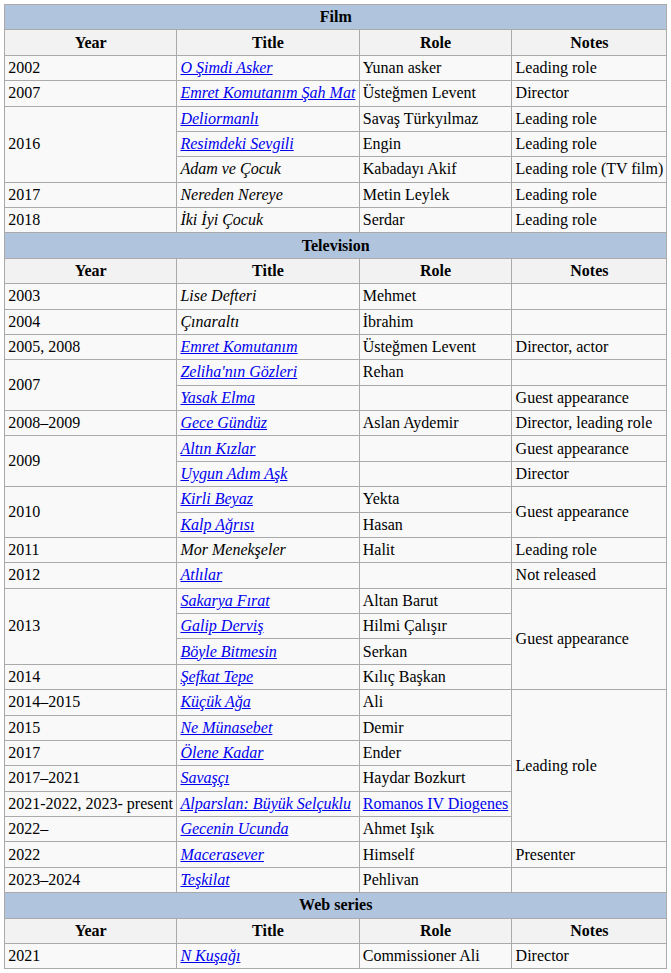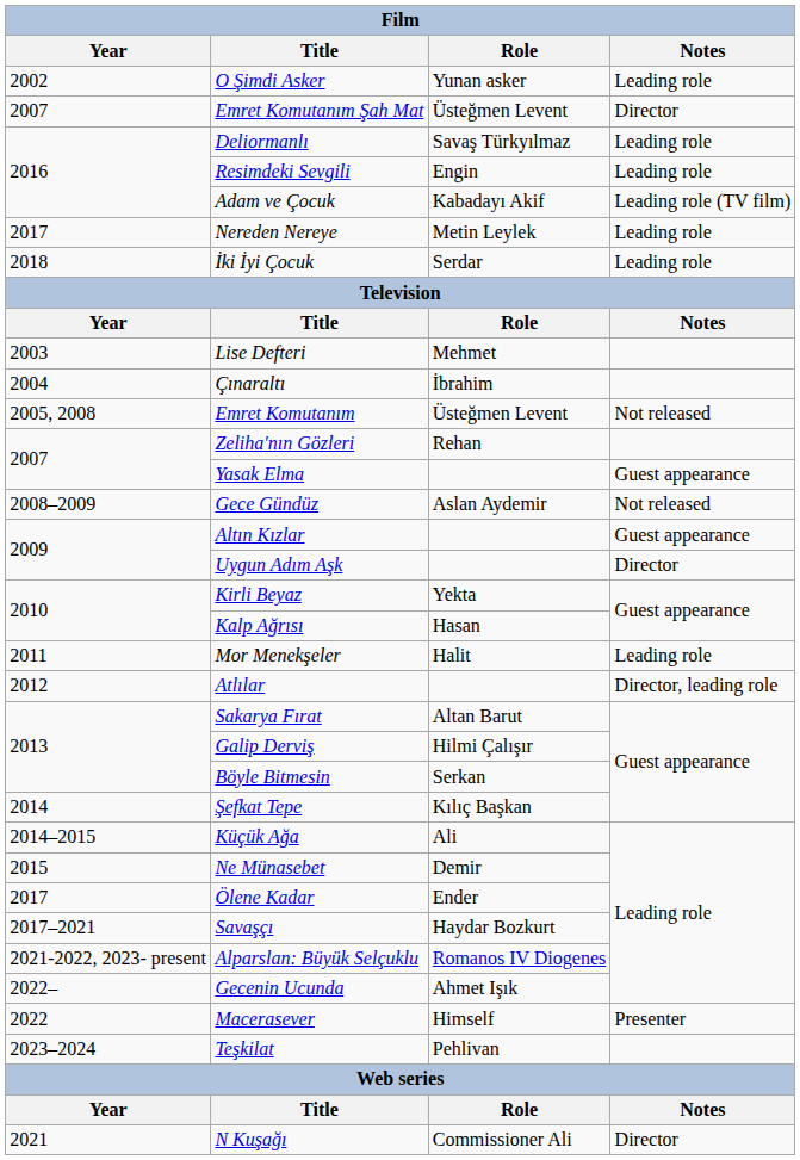Emret Komutanım | Notes: Director, actor -> Not released
Gece Gündüz | Notes: Director, leading role -> Not released
Atlılar | Notes: Not released -> Director, leading role
